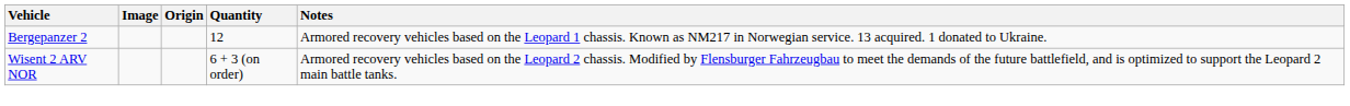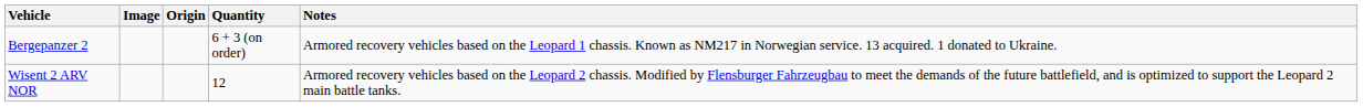Bergepanzer 2 | Quantity: 12 -> 6 + 3 (on order)
Wisent 2 ARV NOR | Quantity: 6 + 3 (on order) -> 12
